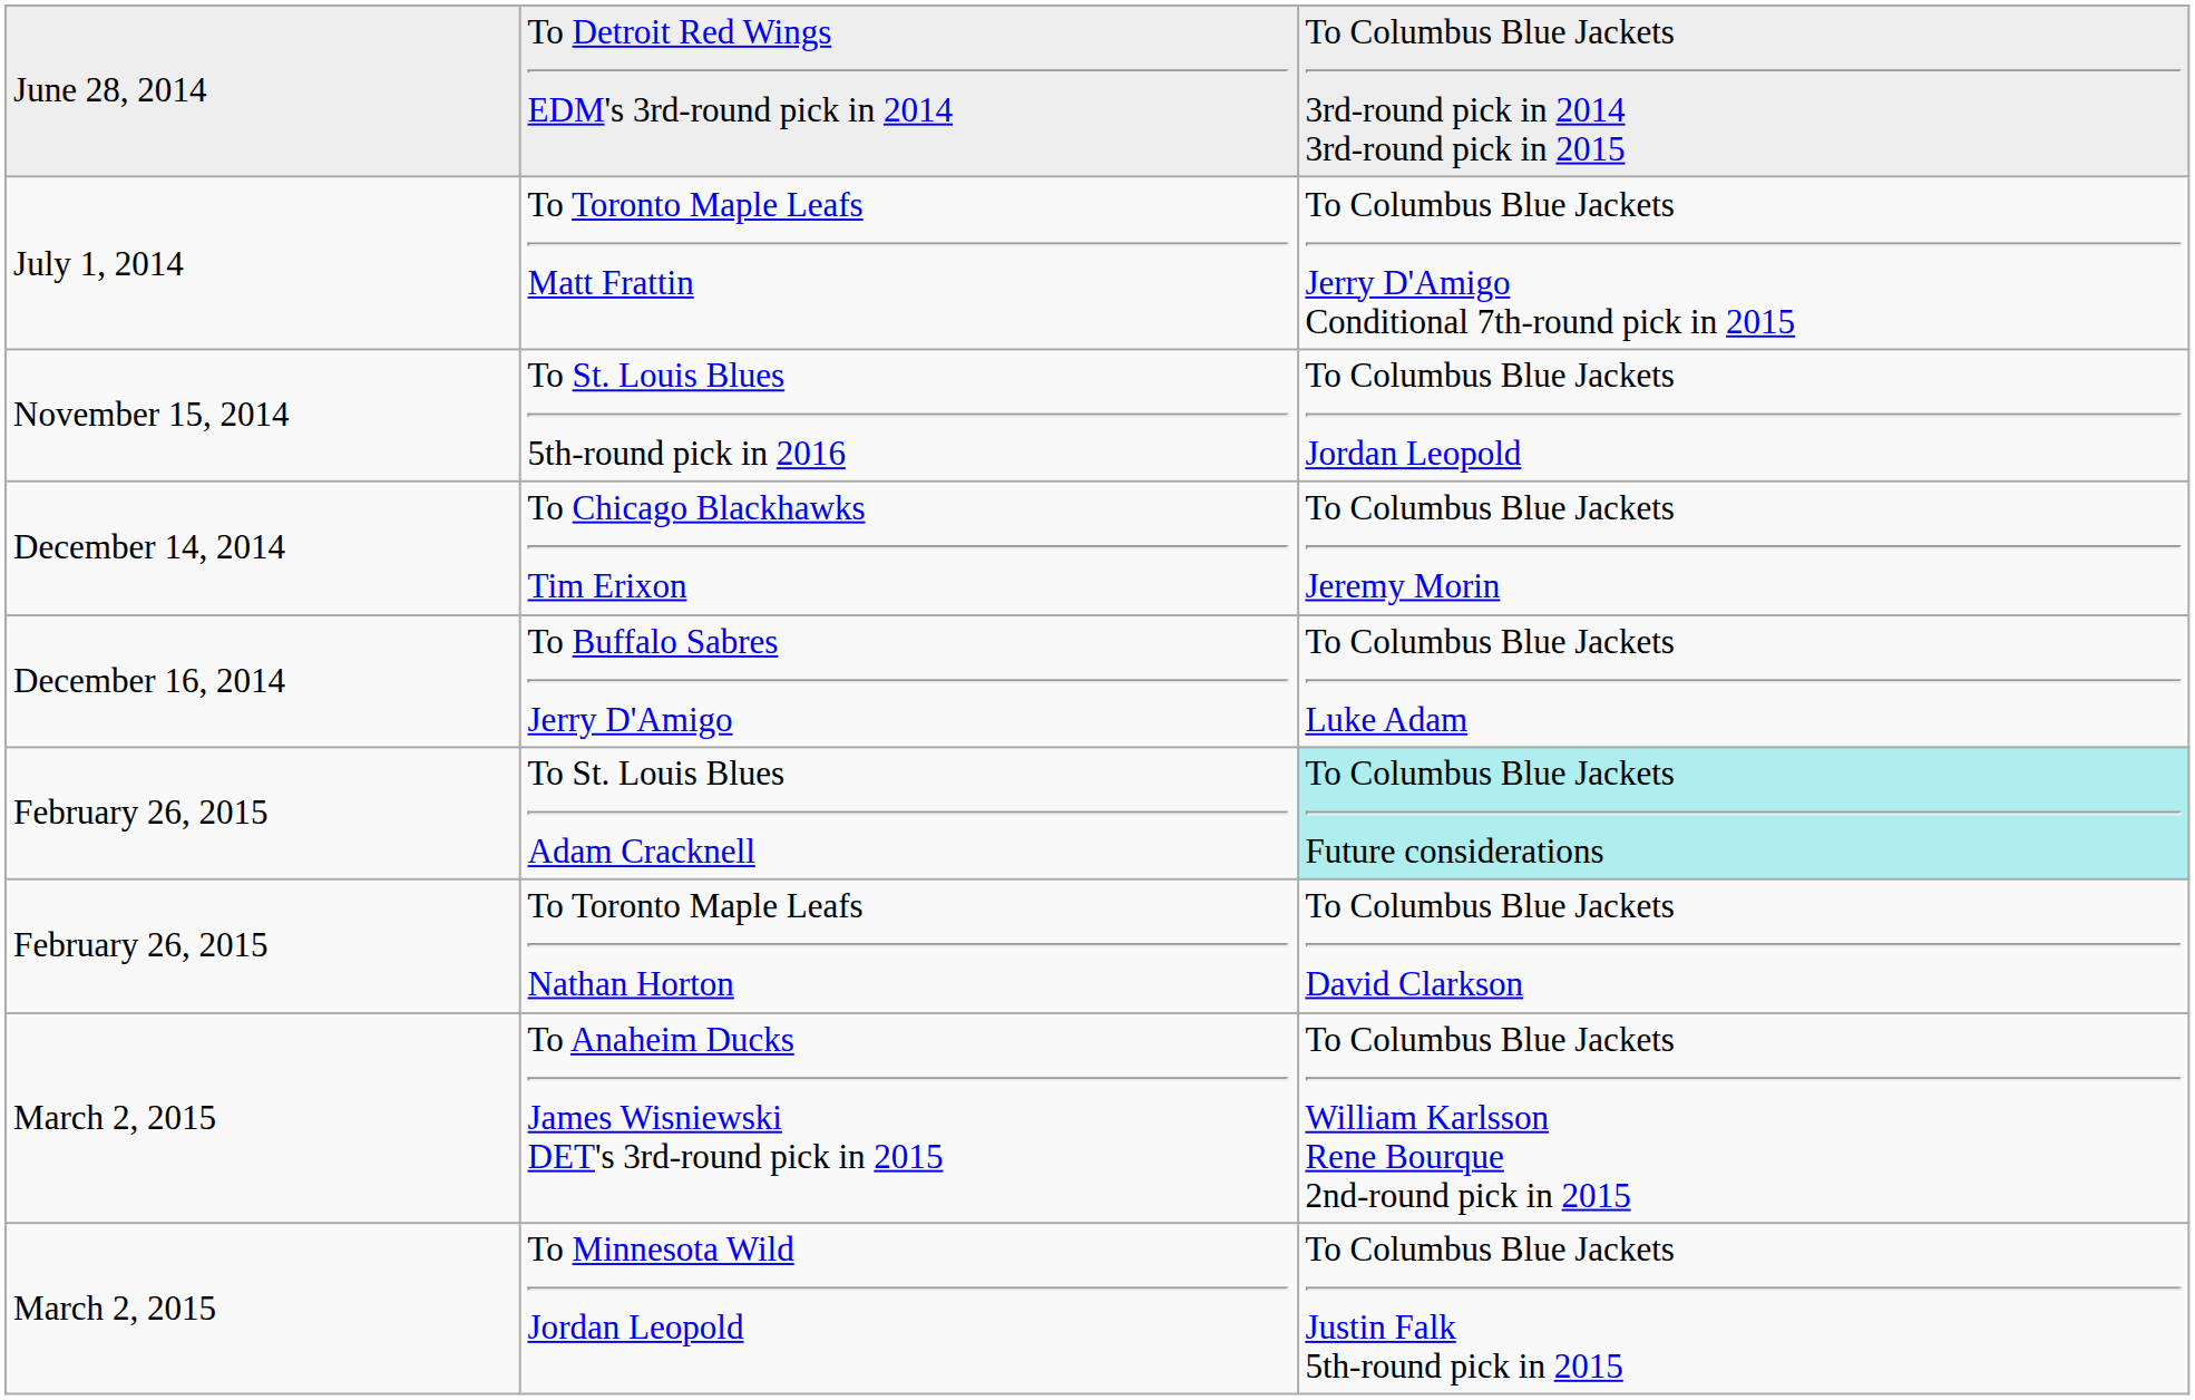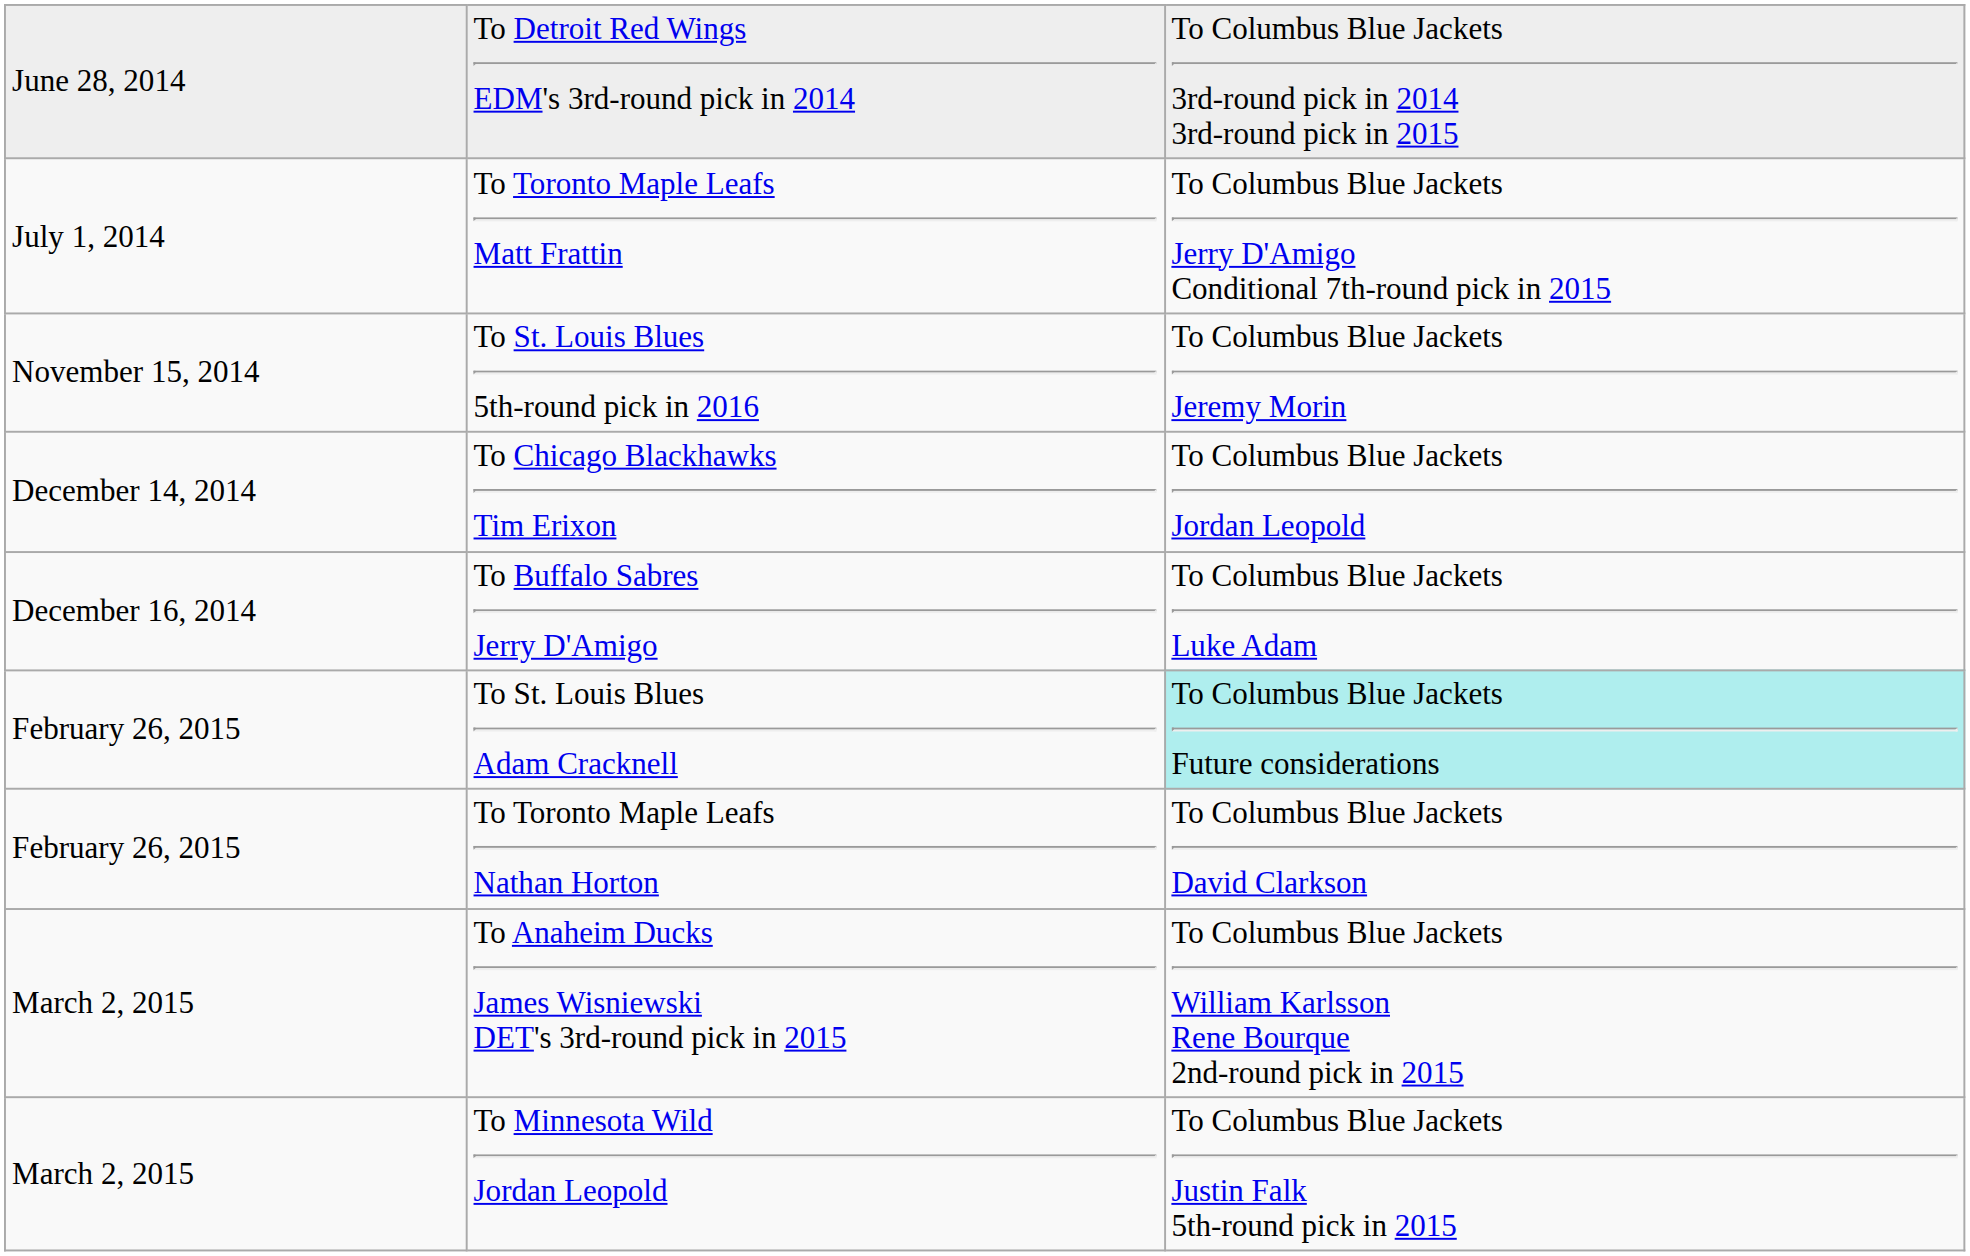To St. Louis Blues 5th-round pick in 2016 | column 3: To Columbus Blue Jackets Jordan Leopold -> To Columbus Blue Jackets Jeremy Morin
To Chicago Blackhawks Tim Erixon | column 3: To Columbus Blue Jackets Jeremy Morin -> To Columbus Blue Jackets Jordan Leopold
